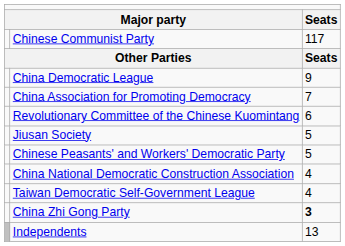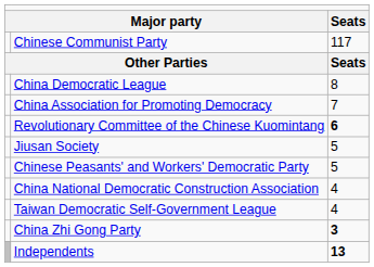China Democratic League | column 3: 9 -> 8
Revolutionary Committee of the Chinese Kuomintang | column 3: normal -> bold
Independents | column 3: normal -> bold
